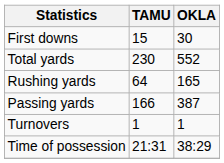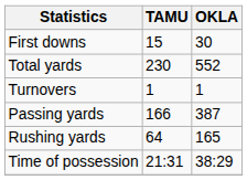rows swapped: Rushing yards <-> Turnovers
